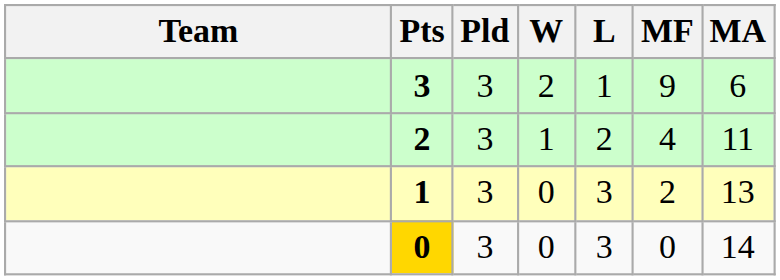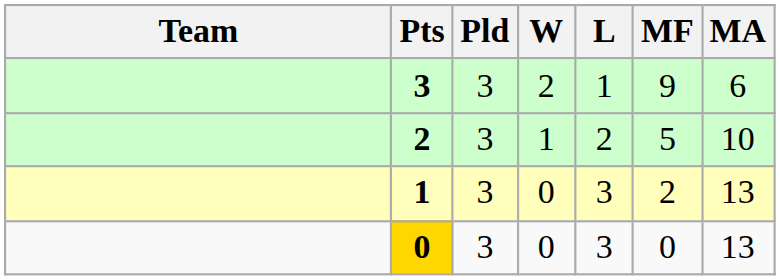row 3 | MF: 4 -> 5
row 3 | MA: 11 -> 10
row 5 | MA: 14 -> 13
